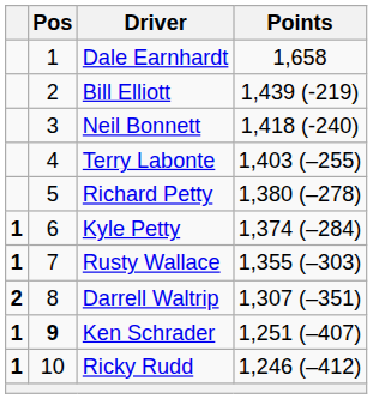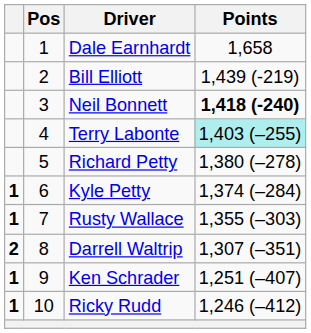Neil Bonnett | Points: normal -> bold
Terry Labonte | Points: no background -> paleturquoise background
Ken Schrader | Pos: bold -> normal
